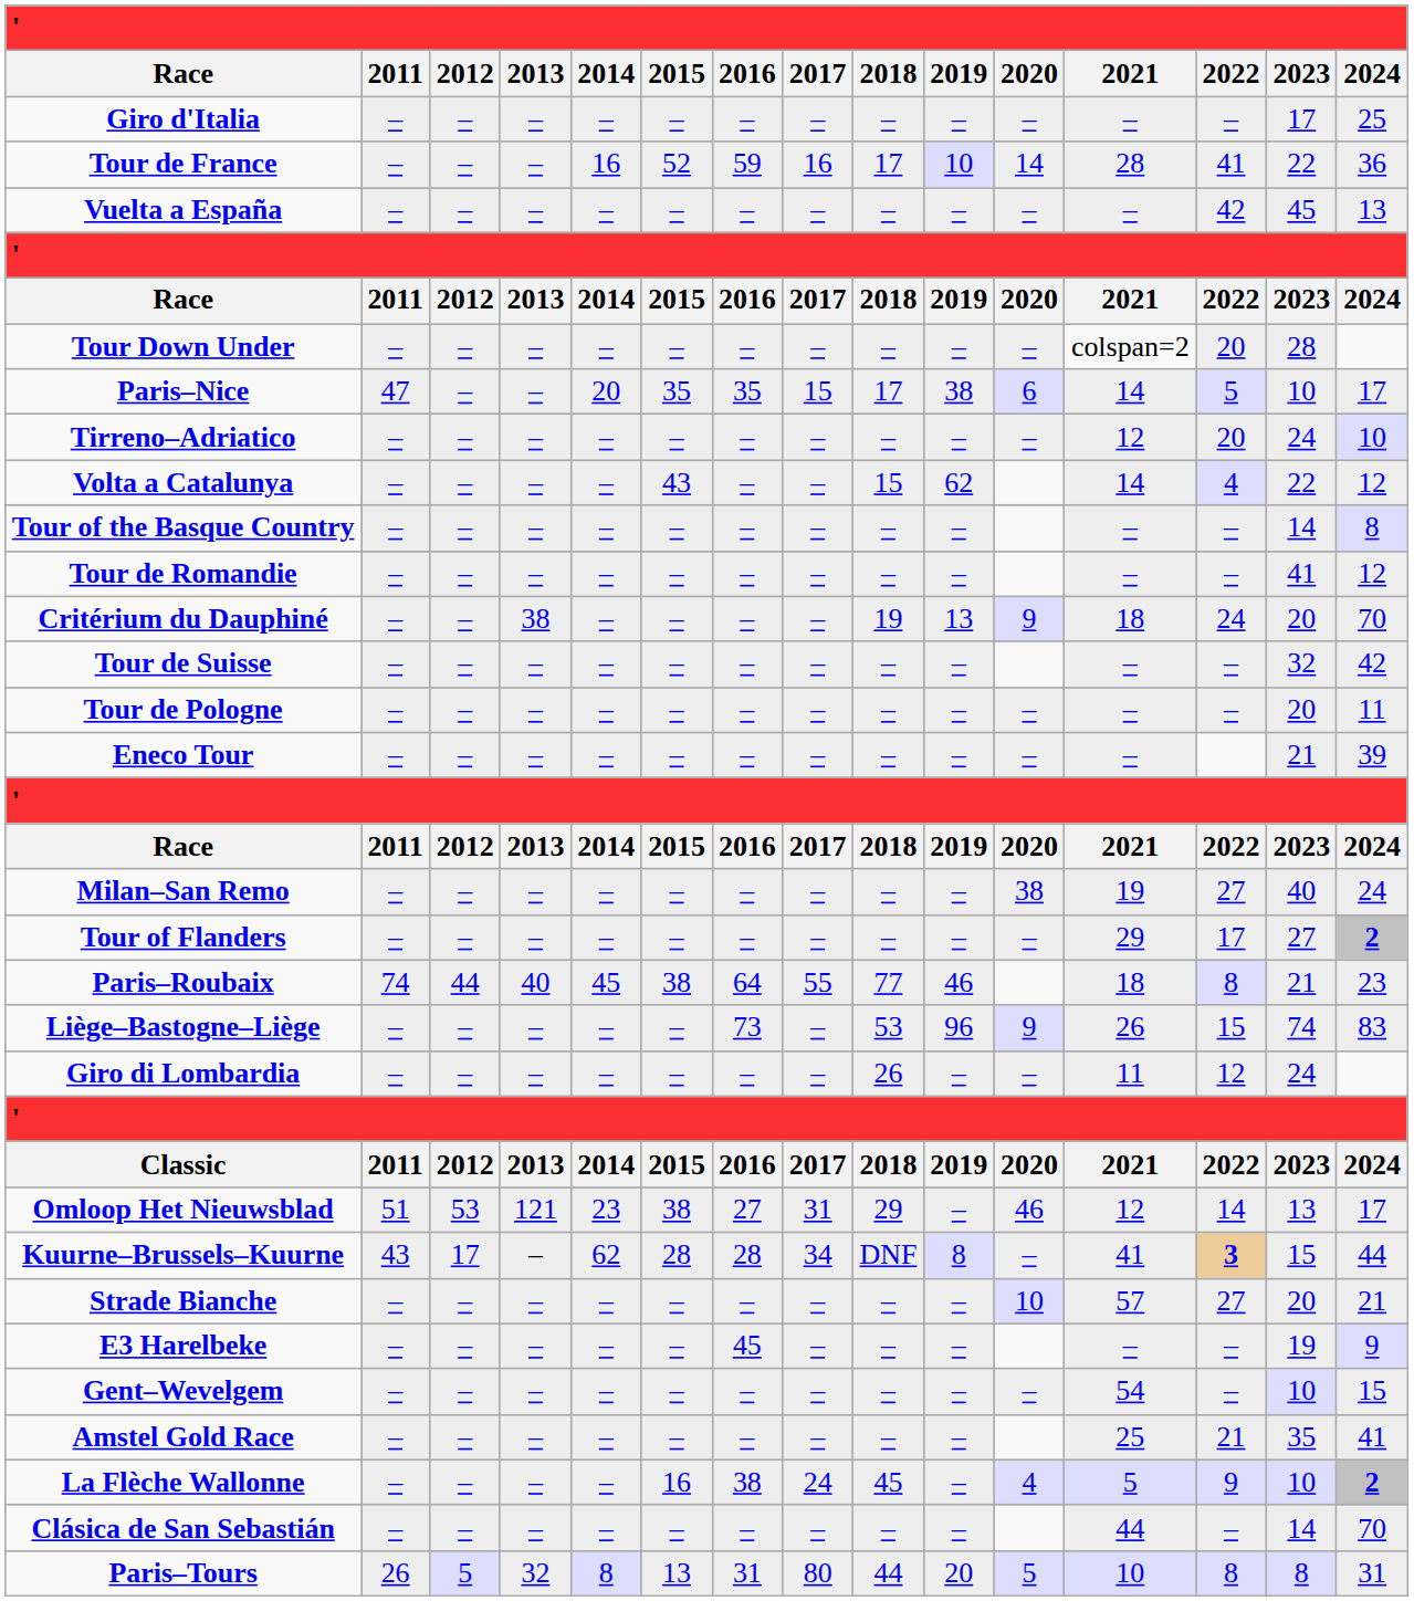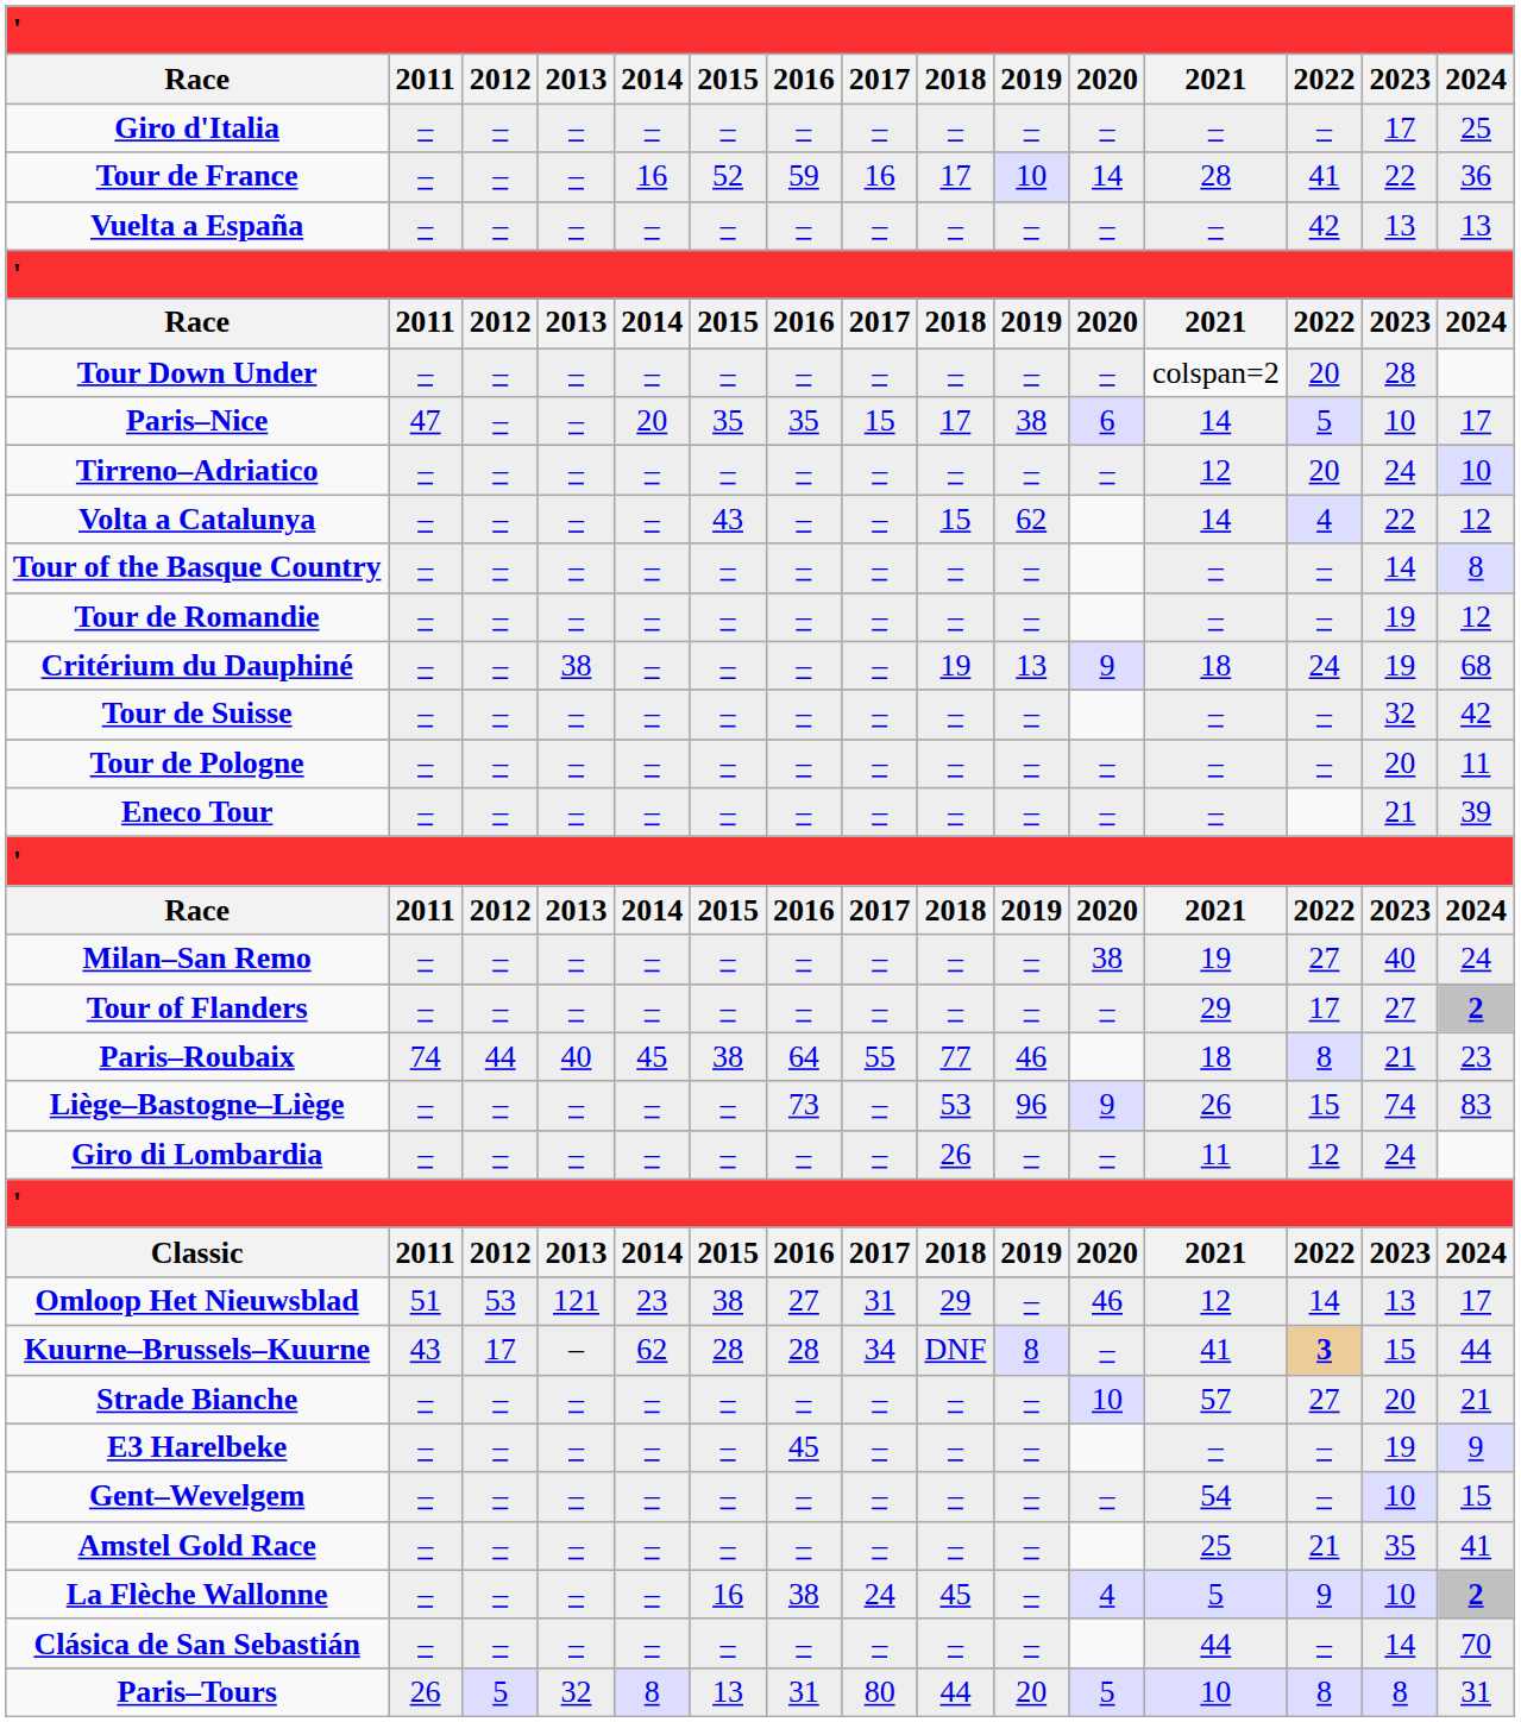Vuelta a España | 2023: 45 -> 13
Tour de Romandie | 2023: 41 -> 19
Critérium du Dauphiné | 2023: 20 -> 19
Critérium du Dauphiné | 2024: 70 -> 68
